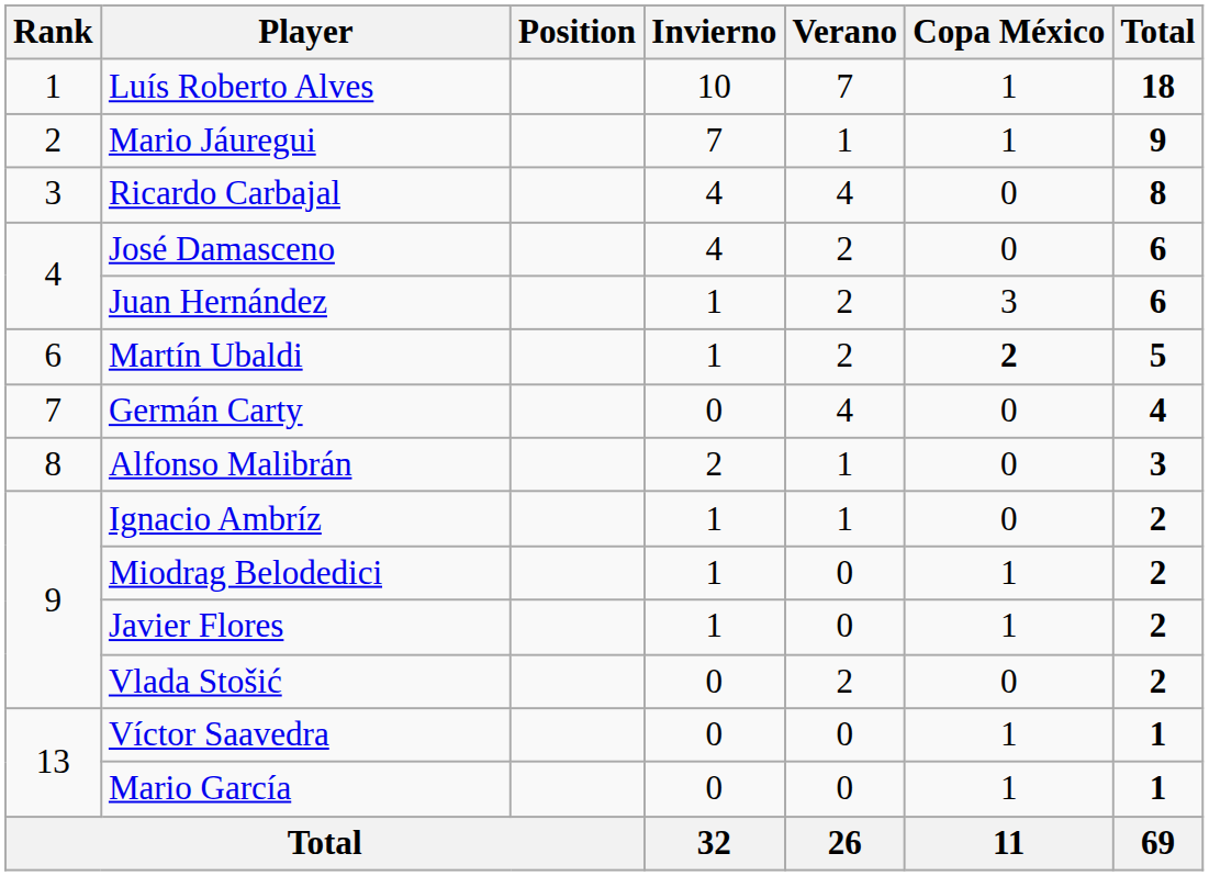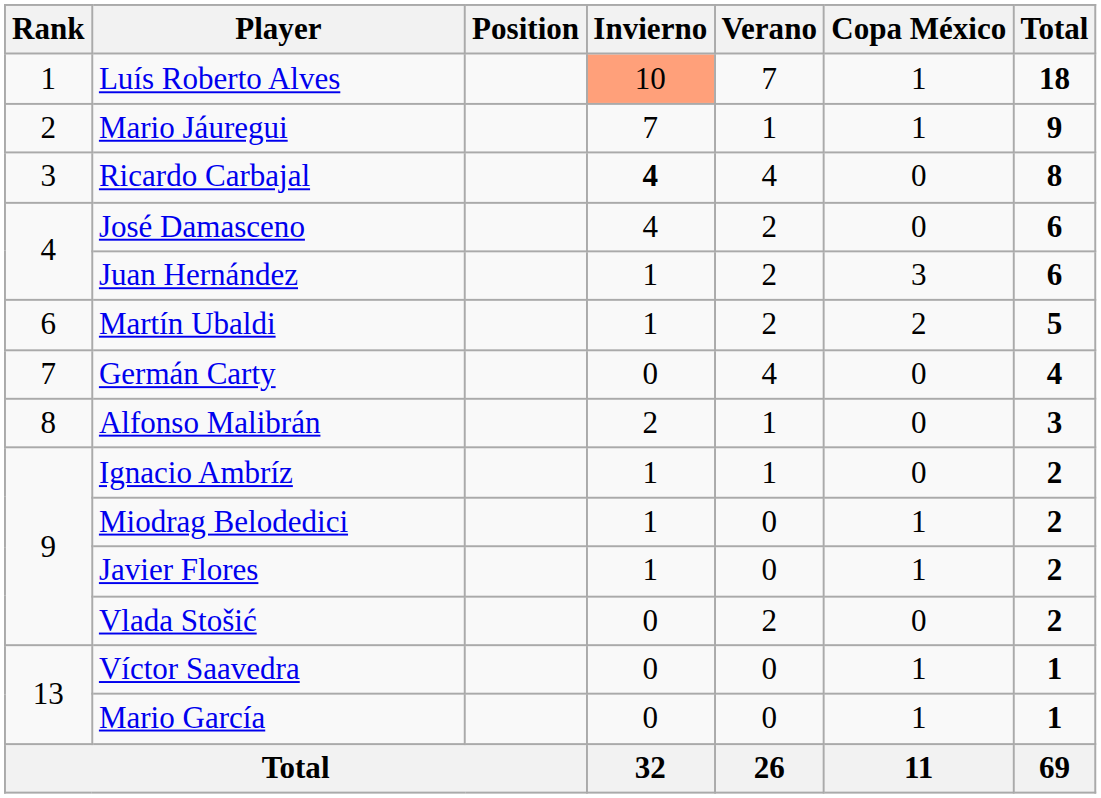Luís Roberto Alves | Invierno: no background -> lightsalmon background
Ricardo Carbajal | Invierno: normal -> bold
Martín Ubaldi | Copa México: bold -> normal
